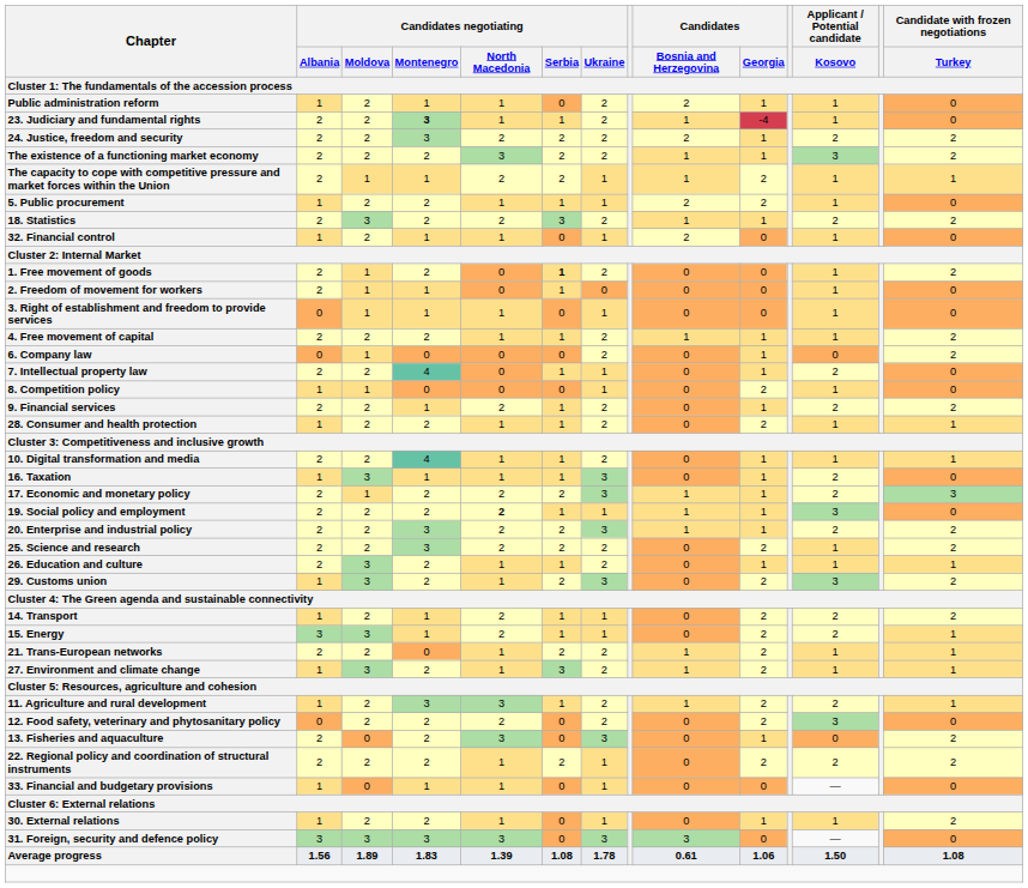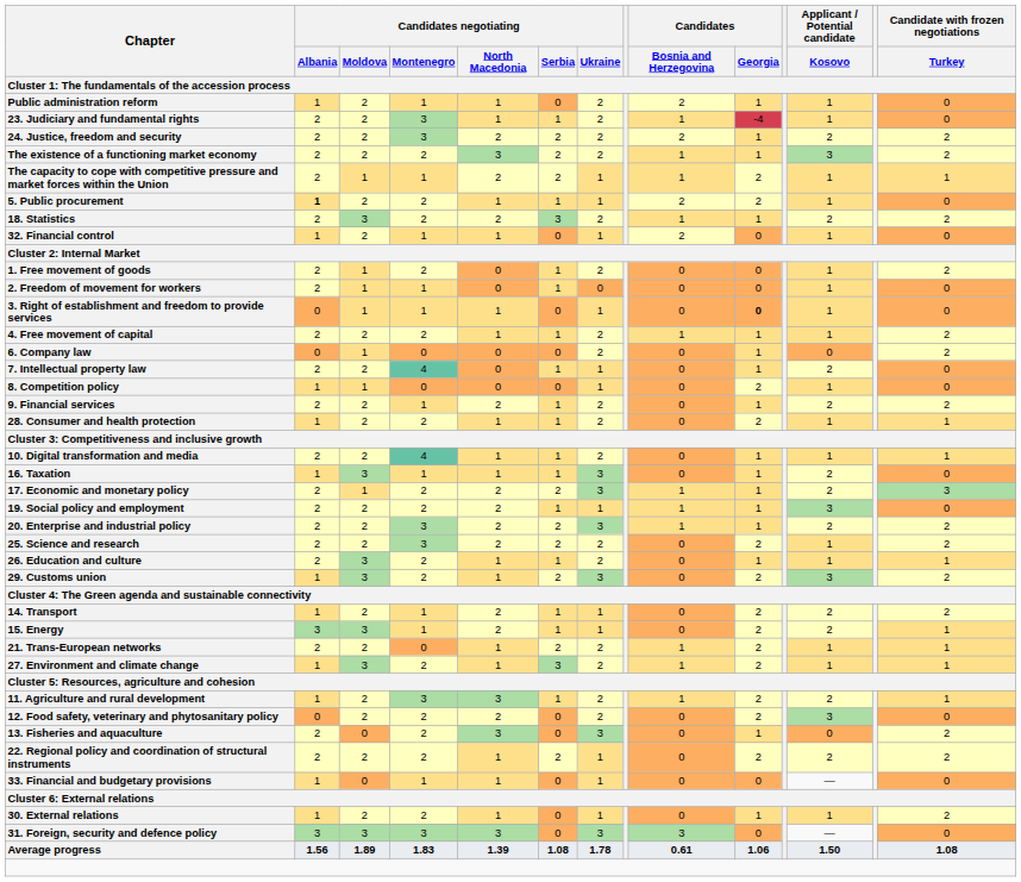23. Judiciary and fundamental rights | Candidates negotiating / Montenegro: bold -> normal
5. Public procurement | Candidates negotiating / Albania: normal -> bold
1. Free movement of goods | Candidates negotiating / Serbia: bold -> normal
3. Right of establishment and freedom to provide services | Candidates / Georgia: normal -> bold
19. Social policy and employment | Candidates negotiating / North Macedonia: bold -> normal
